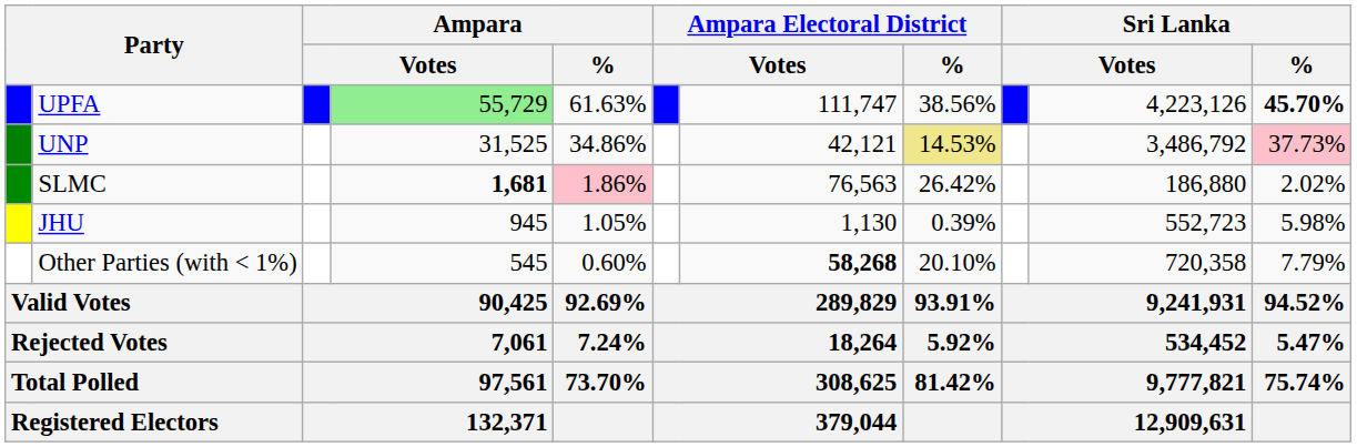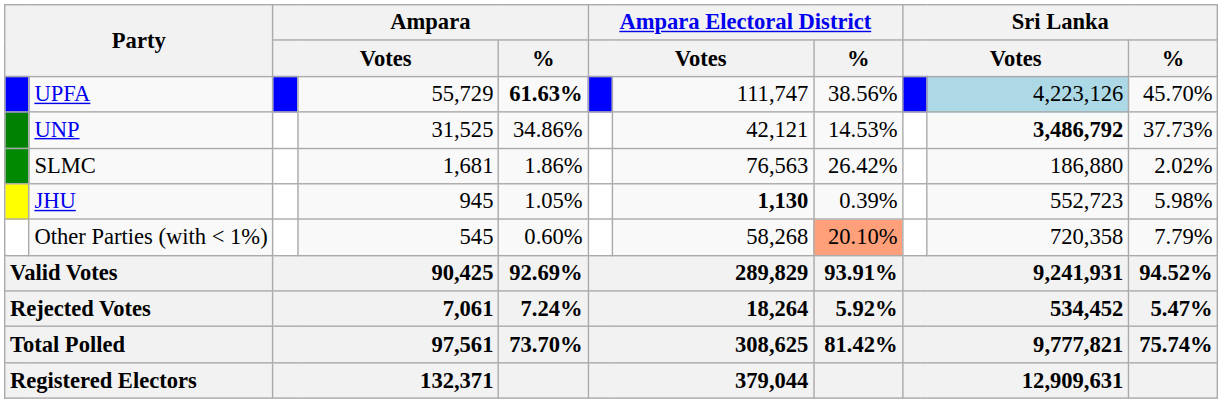UPFA | column 4: lightgreen background -> no background
UPFA | Ampara / %: normal -> bold
UPFA | column 10: no background -> lightblue background
UPFA | Sri Lanka / %: bold -> normal
UNP | Ampara Electoral District / %: khaki background -> no background
UNP | column 10: normal -> bold
UNP | Sri Lanka / %: pink background -> no background
SLMC | column 4: bold -> normal
SLMC | Ampara / %: pink background -> no background
JHU | column 7: normal -> bold
Other Parties (with < 1%) | column 7: bold -> normal
Other Parties (with < 1%) | Ampara Electoral District / %: no background -> lightsalmon background
